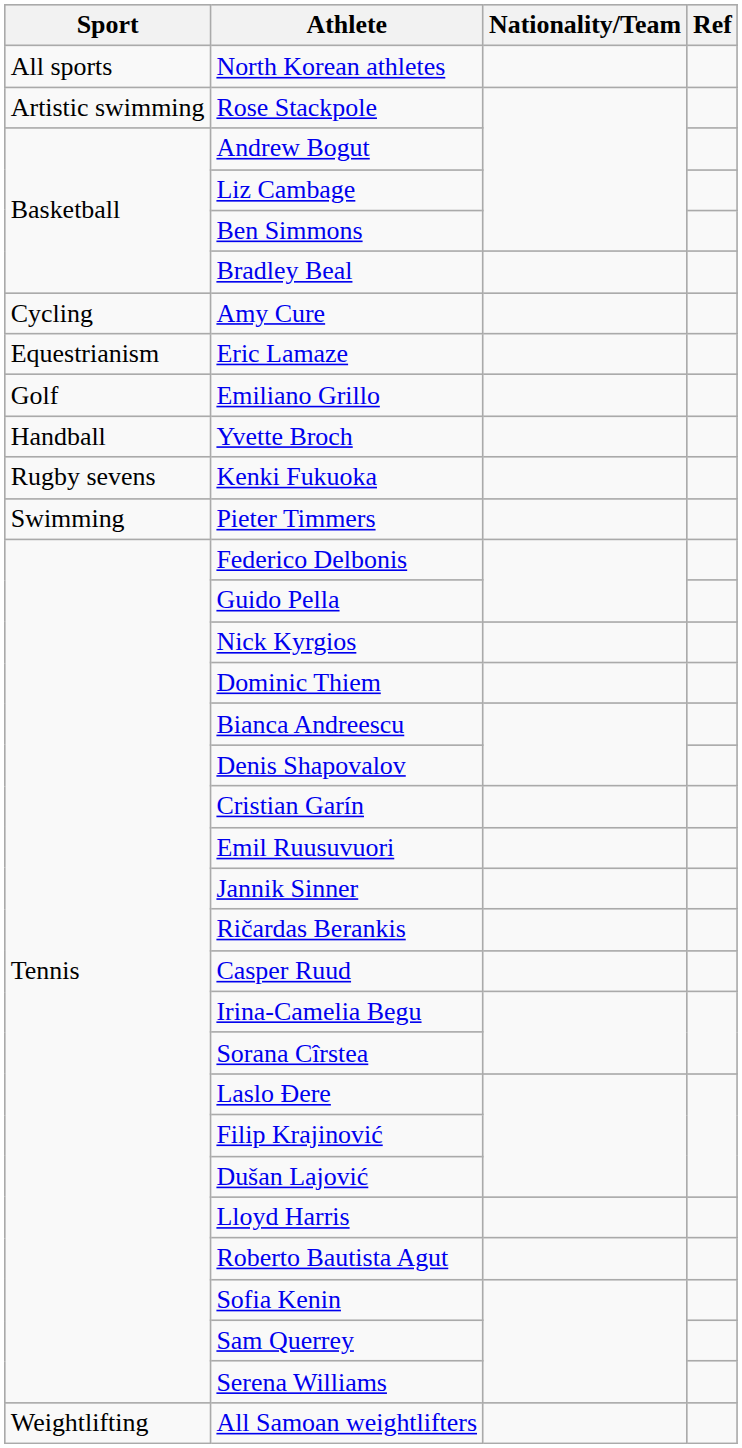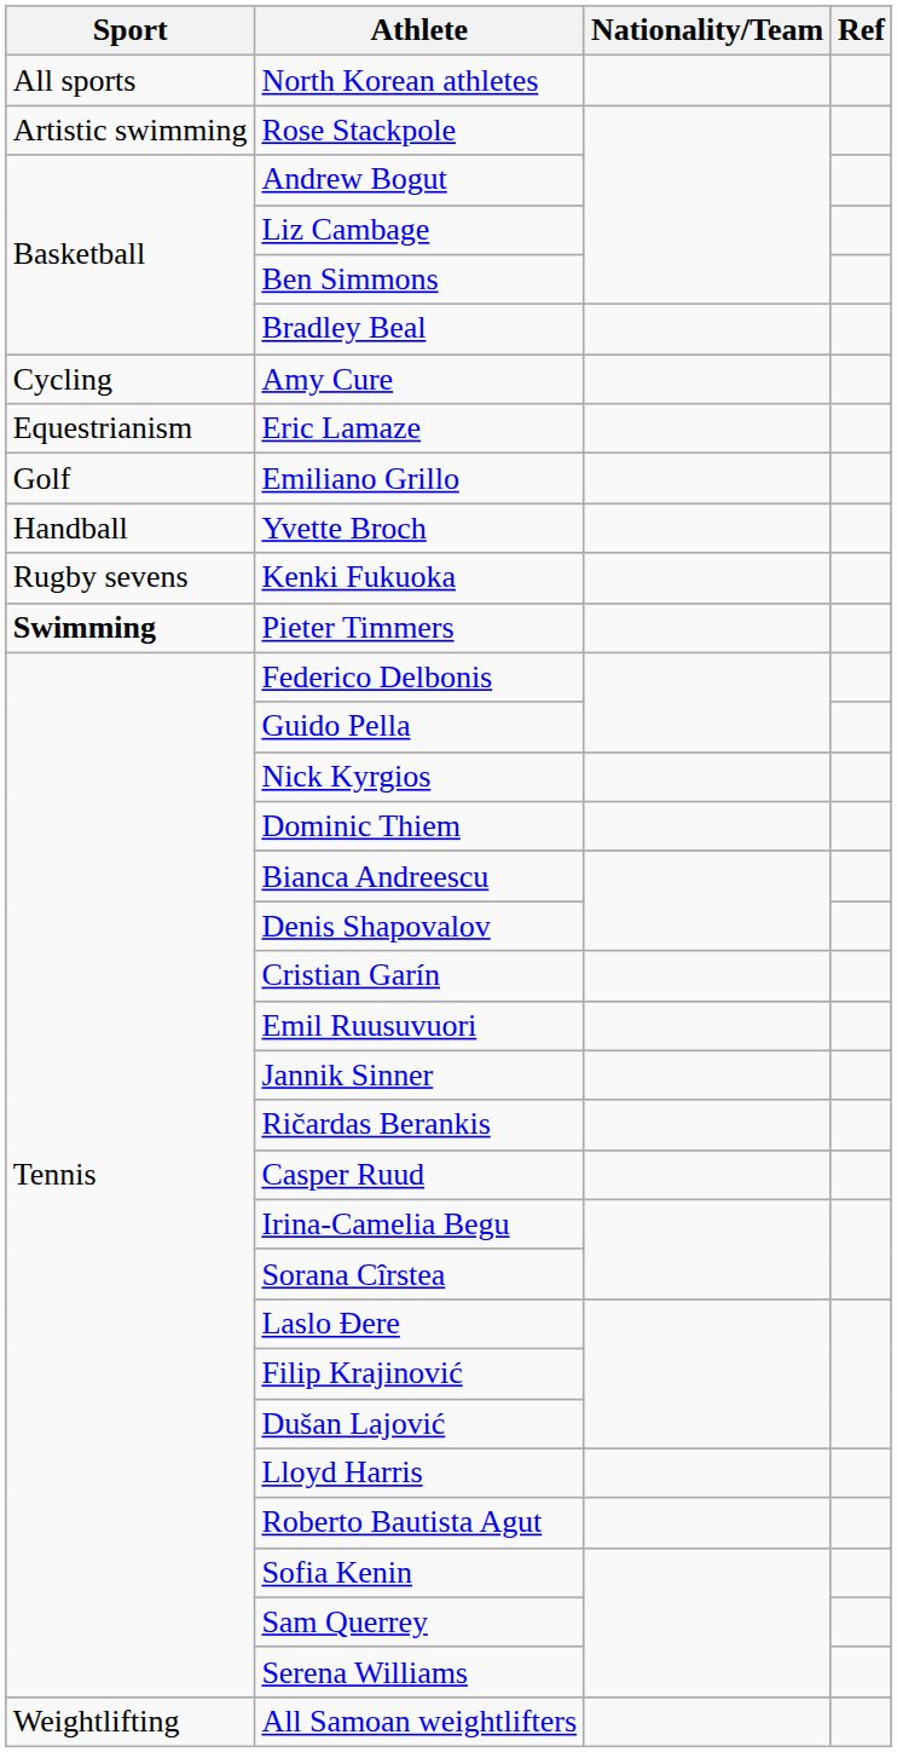Pieter Timmers | Sport: normal -> bold
